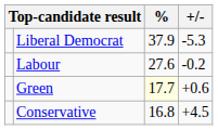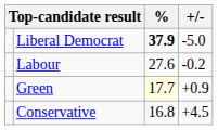Liberal Democrat | %: normal -> bold
Liberal Democrat | +/-: -5.3 -> -5.0
Green | +/-: +0.6 -> +0.9
